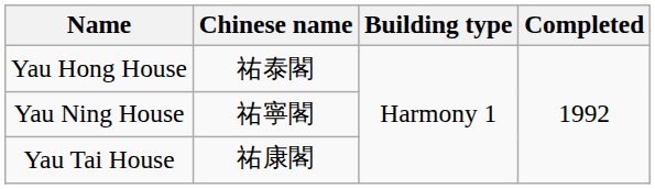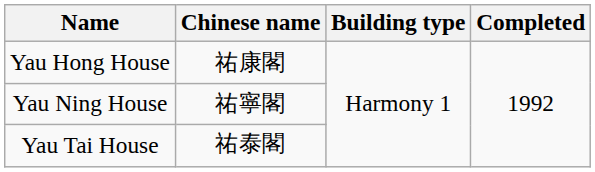Yau Hong House | Chinese name: 祐泰閣 -> 祐康閣
Yau Tai House | Chinese name: 祐康閣 -> 祐泰閣
